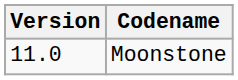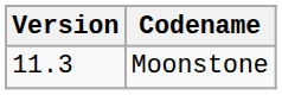Moonstone | Version: 11.0 -> 11.3
